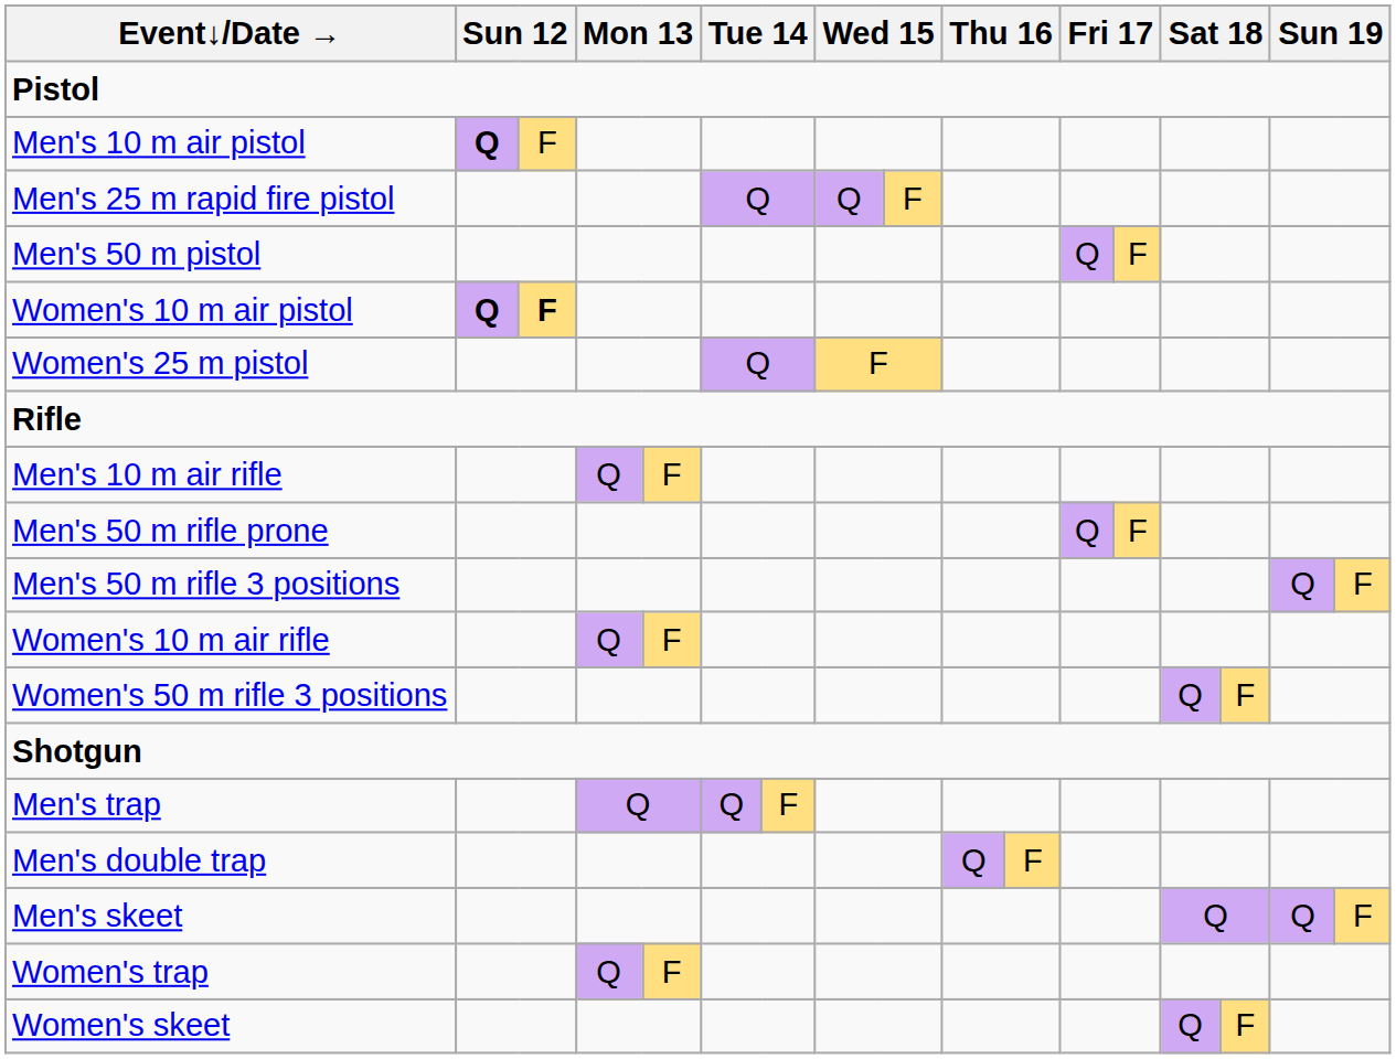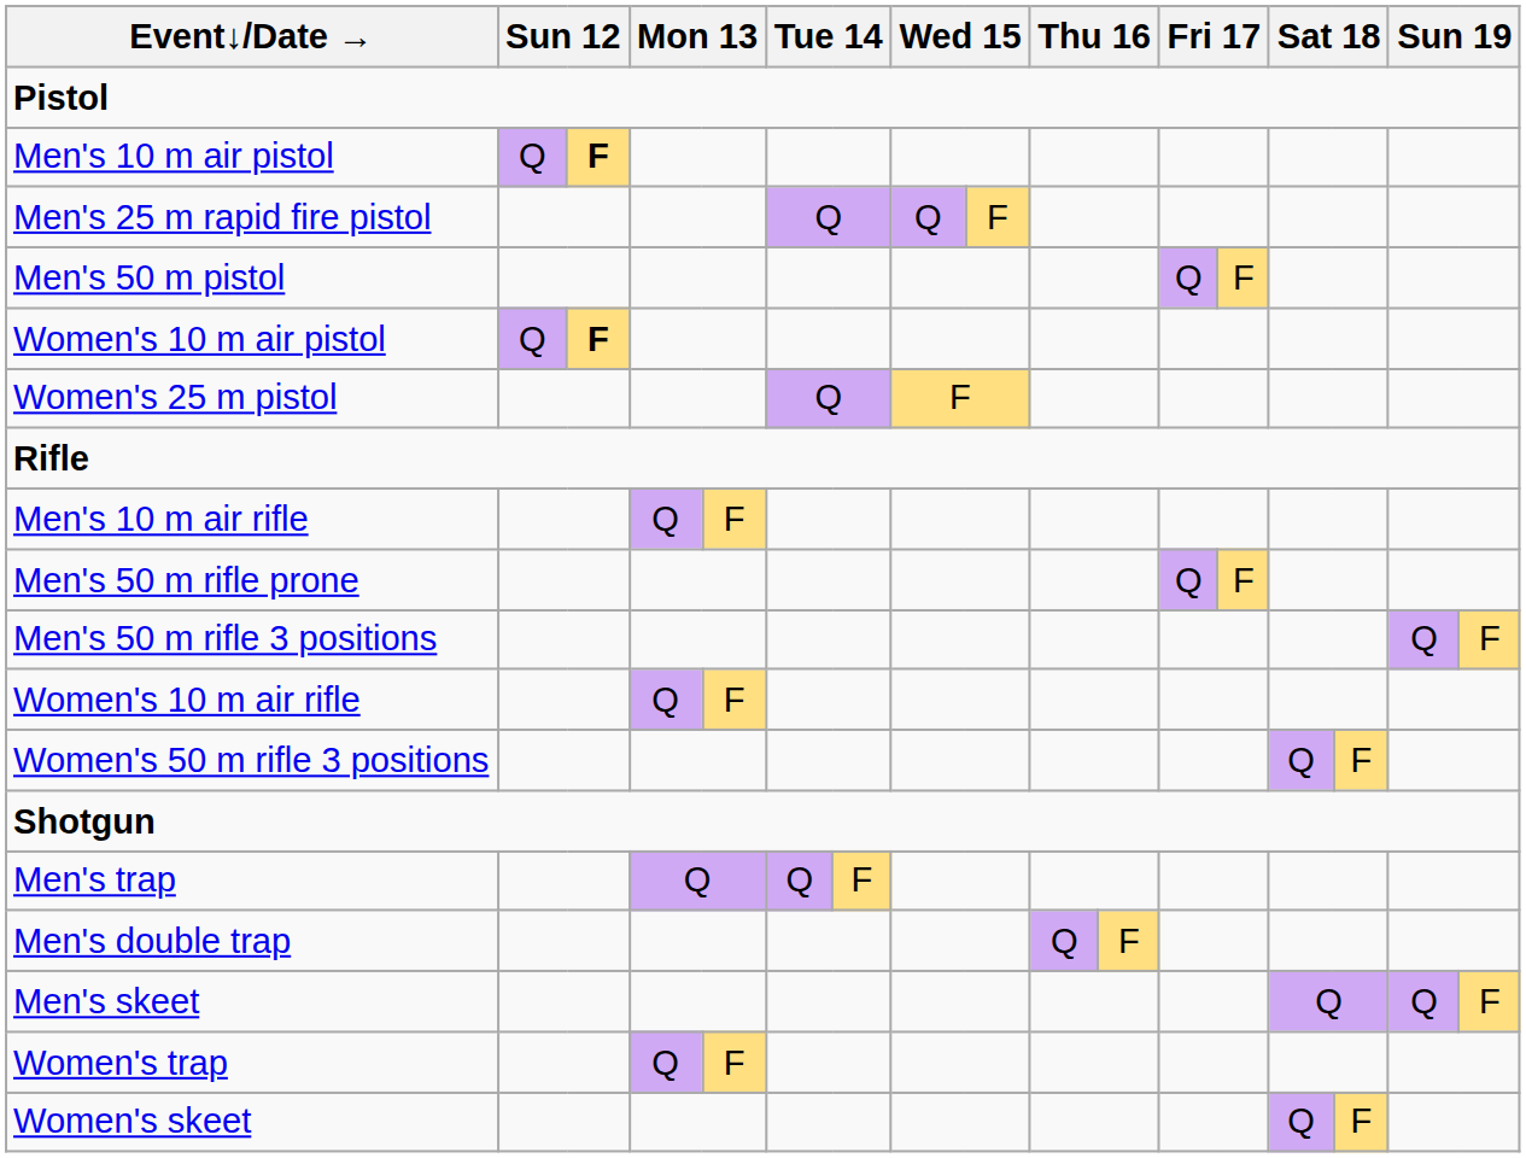Men's 10 m air pistol | column 2: bold -> normal
Men's 10 m air pistol | column 3: normal -> bold
Women's 10 m air pistol | column 2: bold -> normal
